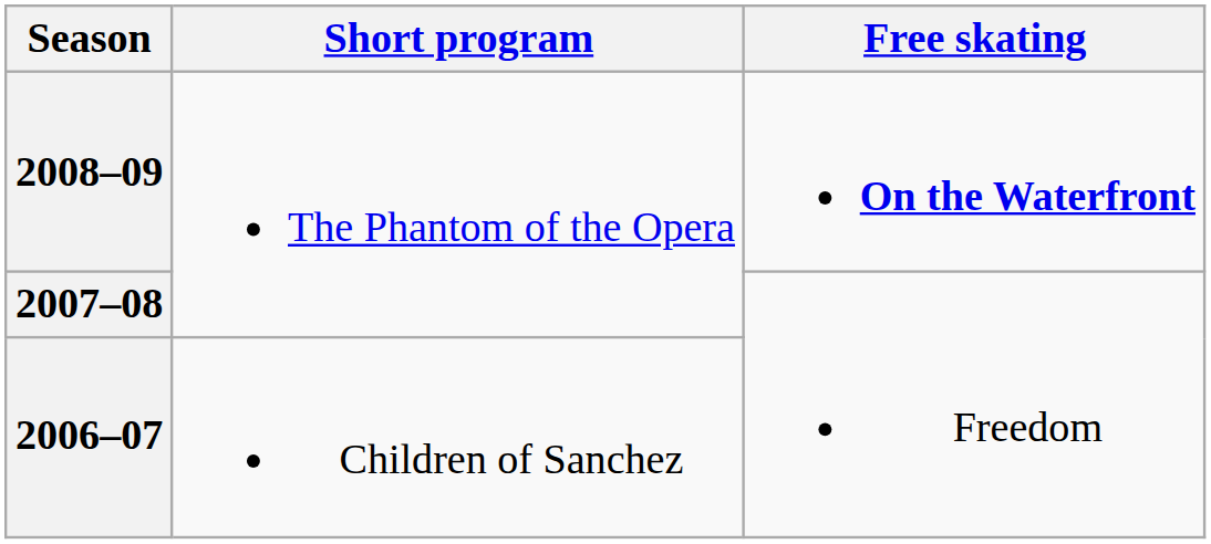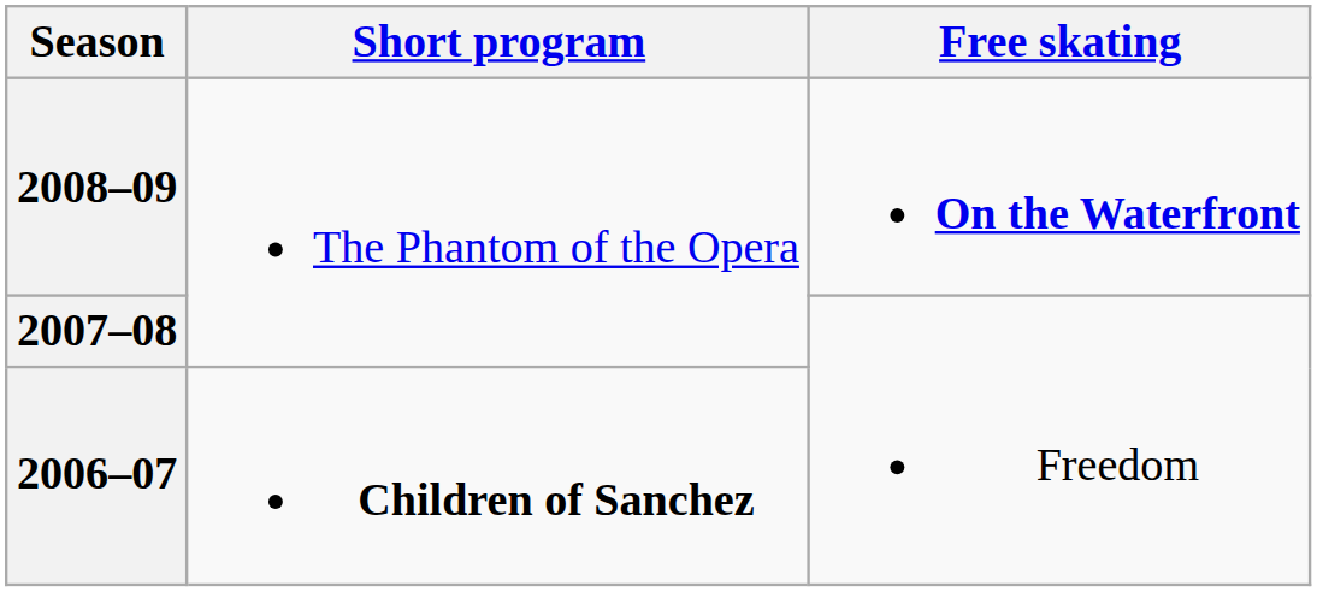2006–07 | Short program: normal -> bold
